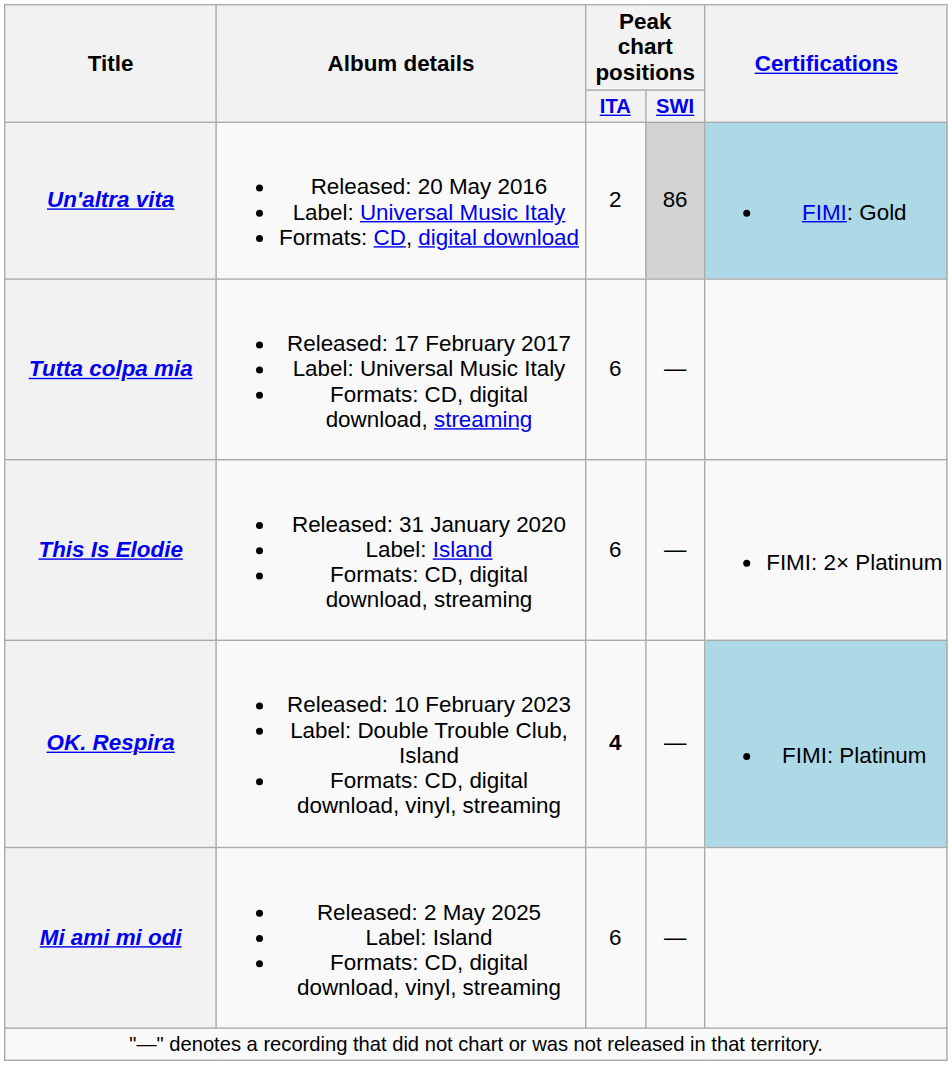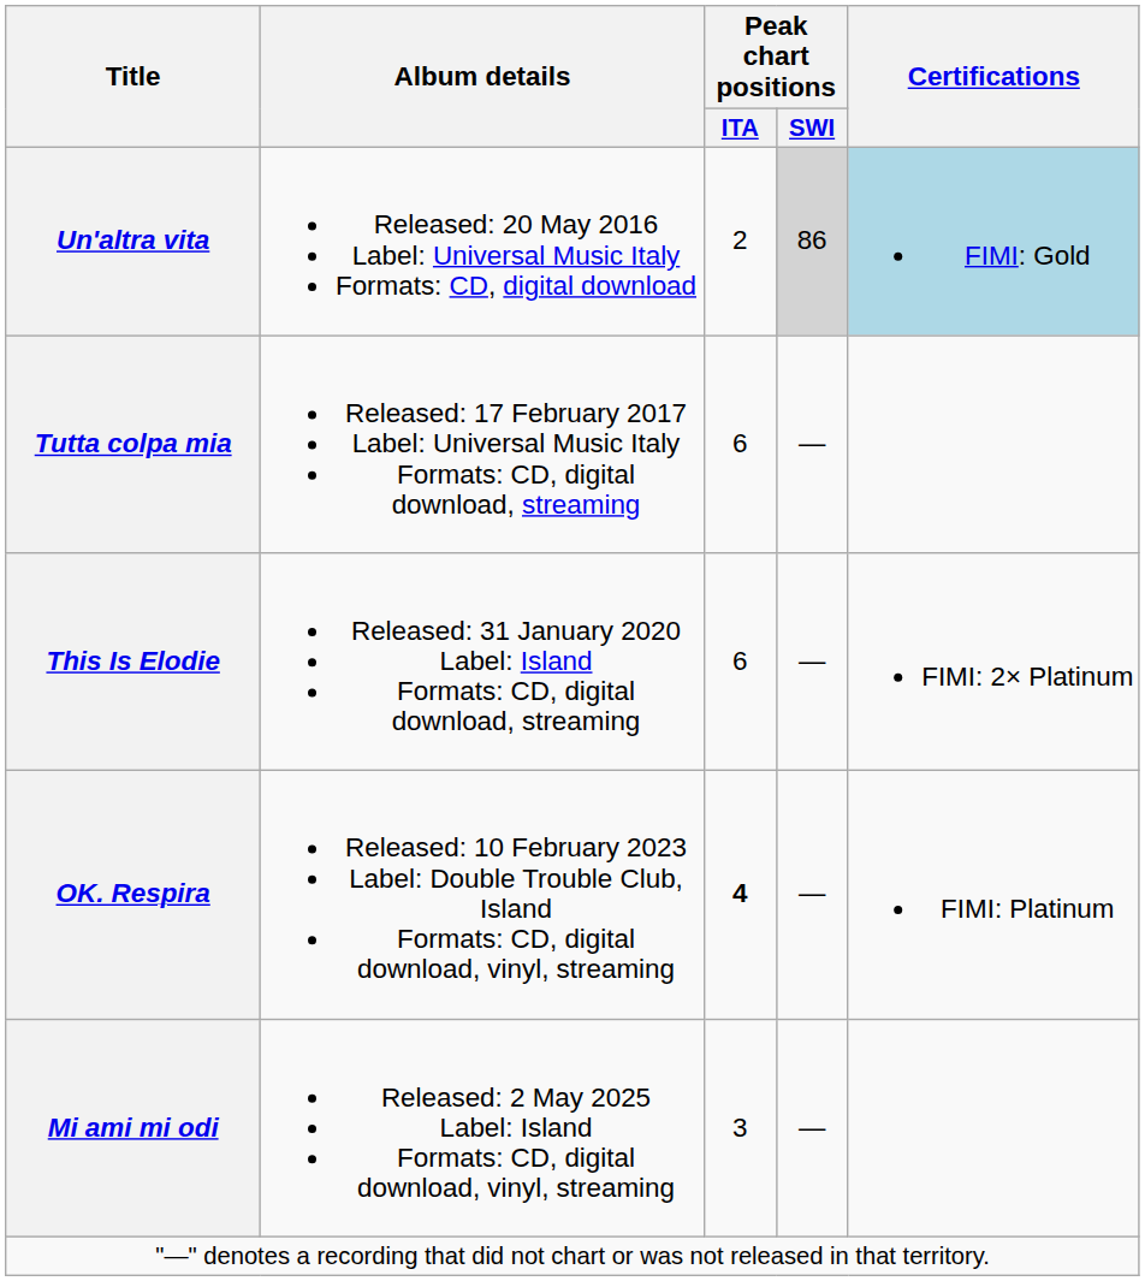OK. Respira | Certifications: lightblue background -> no background
Mi ami mi odi | Peak chart positions / ITA: 6 -> 3
